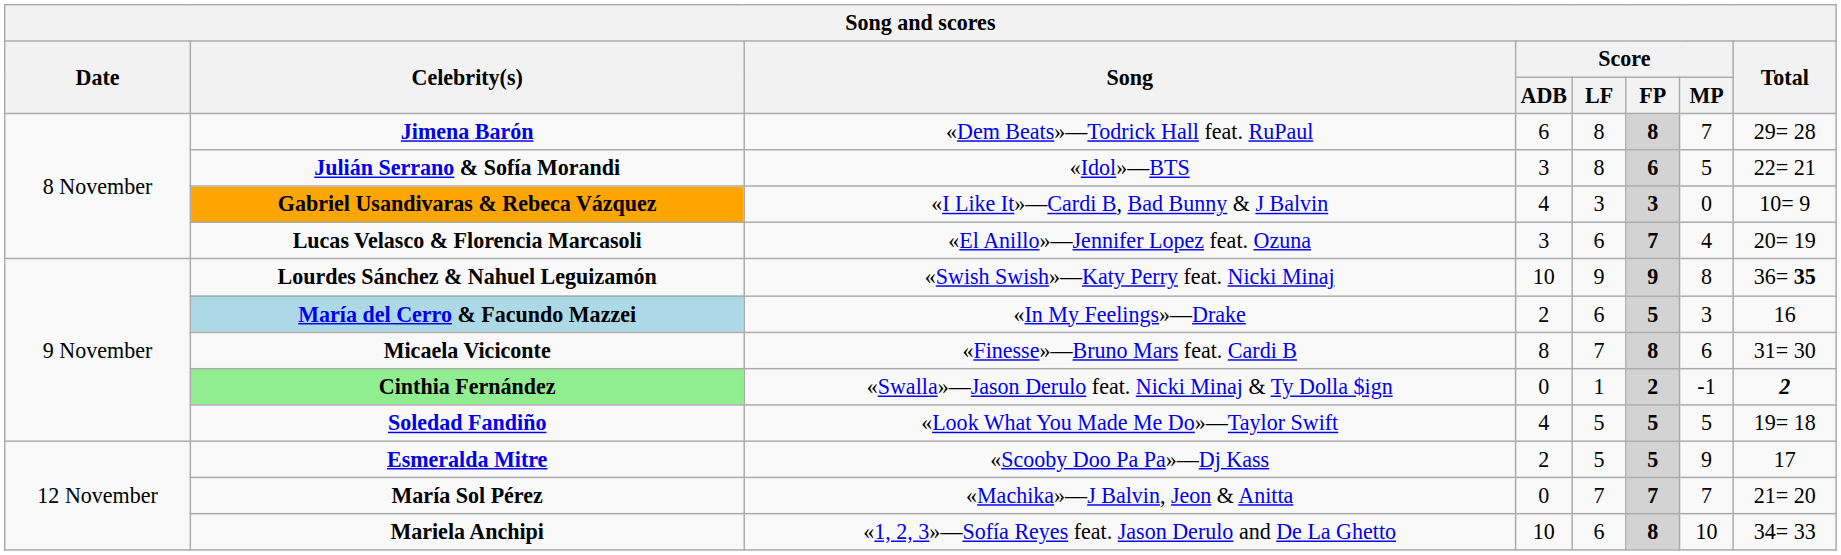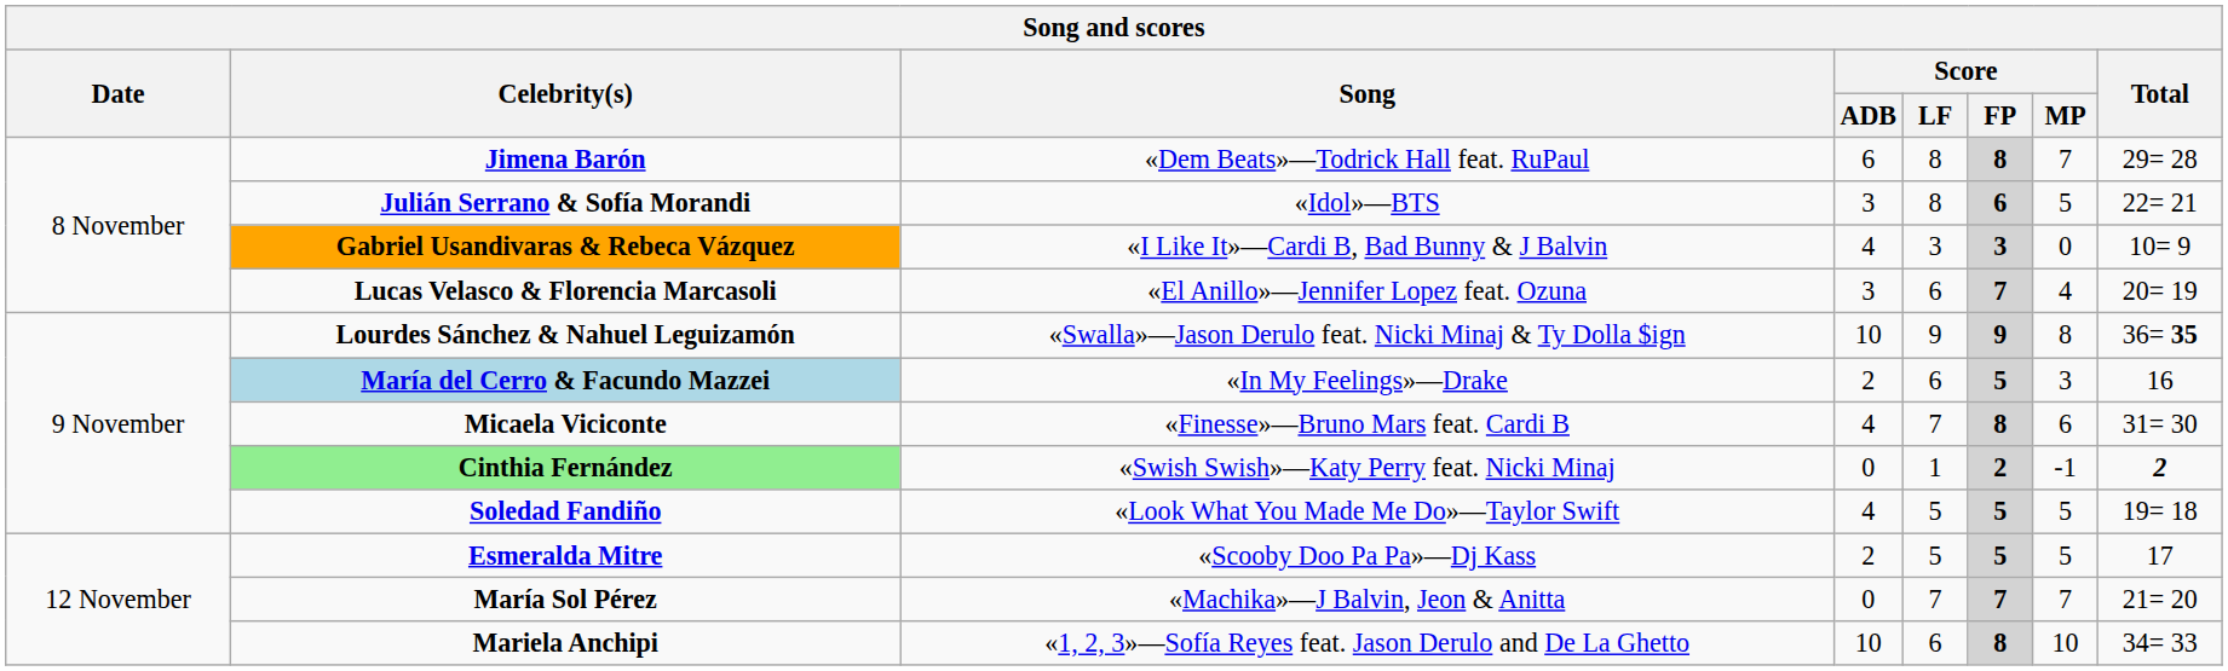Lourdes Sánchez & Nahuel Leguizamón | Song: «Swish Swish»—Katy Perry feat. Nicki Minaj -> «Swalla»—Jason Derulo feat. Nicki Minaj & Ty Dolla $ign
Micaela Viciconte | Score / ADB: 8 -> 4
Cinthia Fernández | Song: «Swalla»—Jason Derulo feat. Nicki Minaj & Ty Dolla $ign -> «Swish Swish»—Katy Perry feat. Nicki Minaj
Esmeralda Mitre | Score / MP: 9 -> 5
